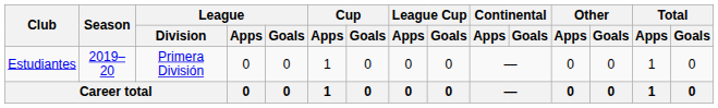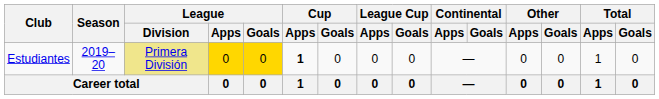Estudiantes | League / Division: no background -> khaki background
Estudiantes | League / Apps: no background -> gold background
Estudiantes | League / Goals: no background -> gold background
Estudiantes | Cup / Apps: normal -> bold
